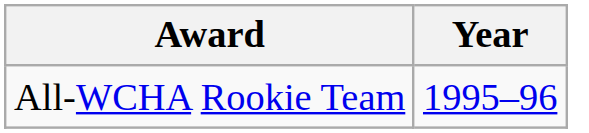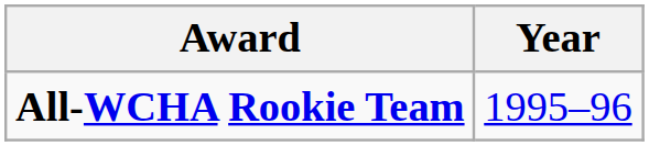row 2 | Award: normal -> bold
